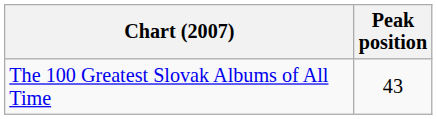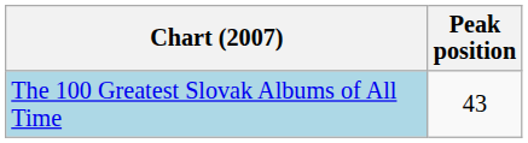row 2 | Chart (2007): no background -> lightblue background
